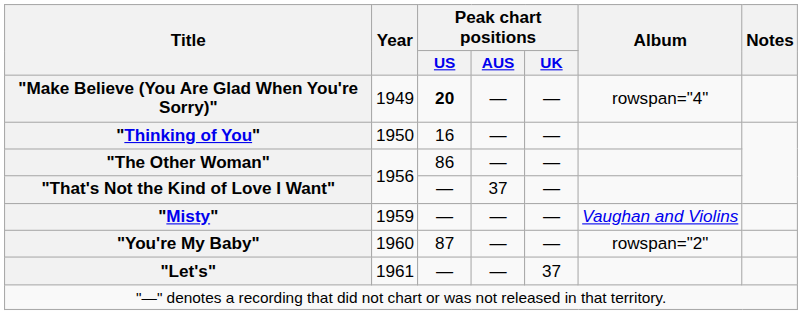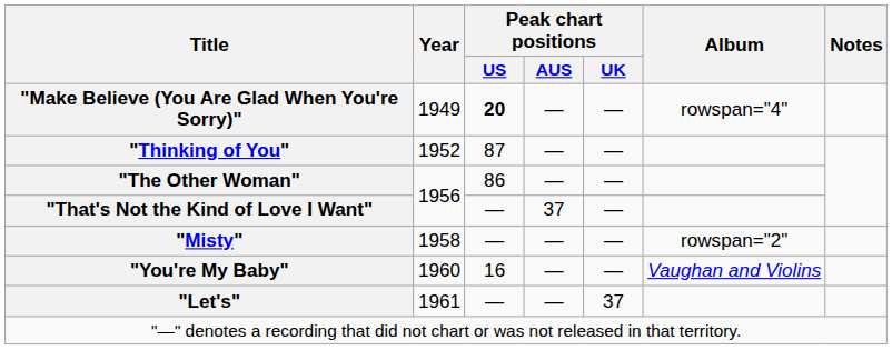"Thinking of You" | Year: 1950 -> 1952
"Thinking of You" | Peak chart positions / US: 16 -> 87
"Misty" | Year: 1959 -> 1958
"Misty" | Album: Vaughan and Violins -> rowspan="2"
"You're My Baby" | Peak chart positions / US: 87 -> 16
"You're My Baby" | Album: rowspan="2" -> Vaughan and Violins
